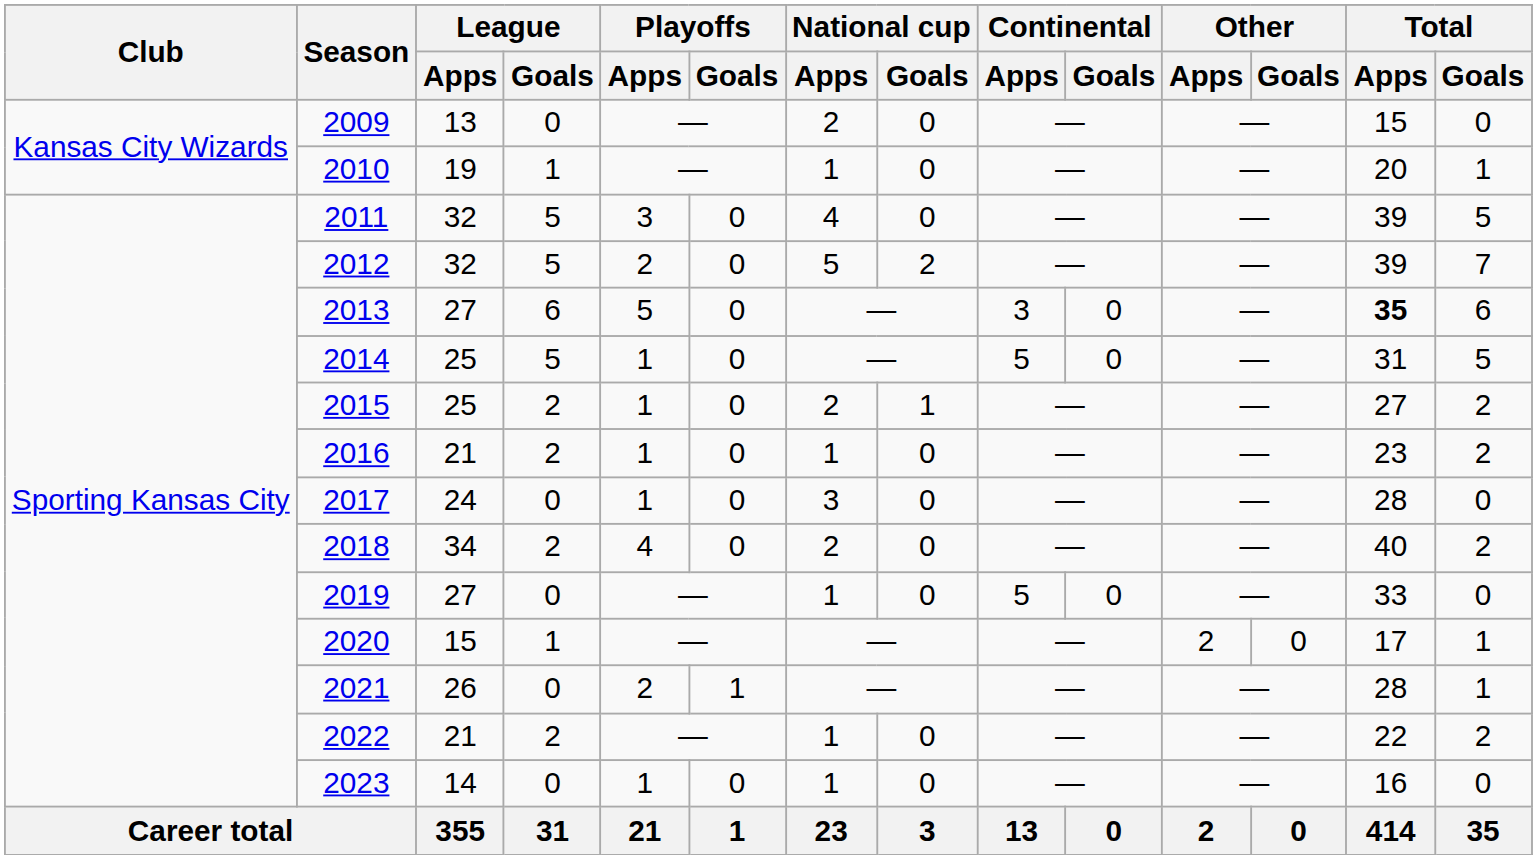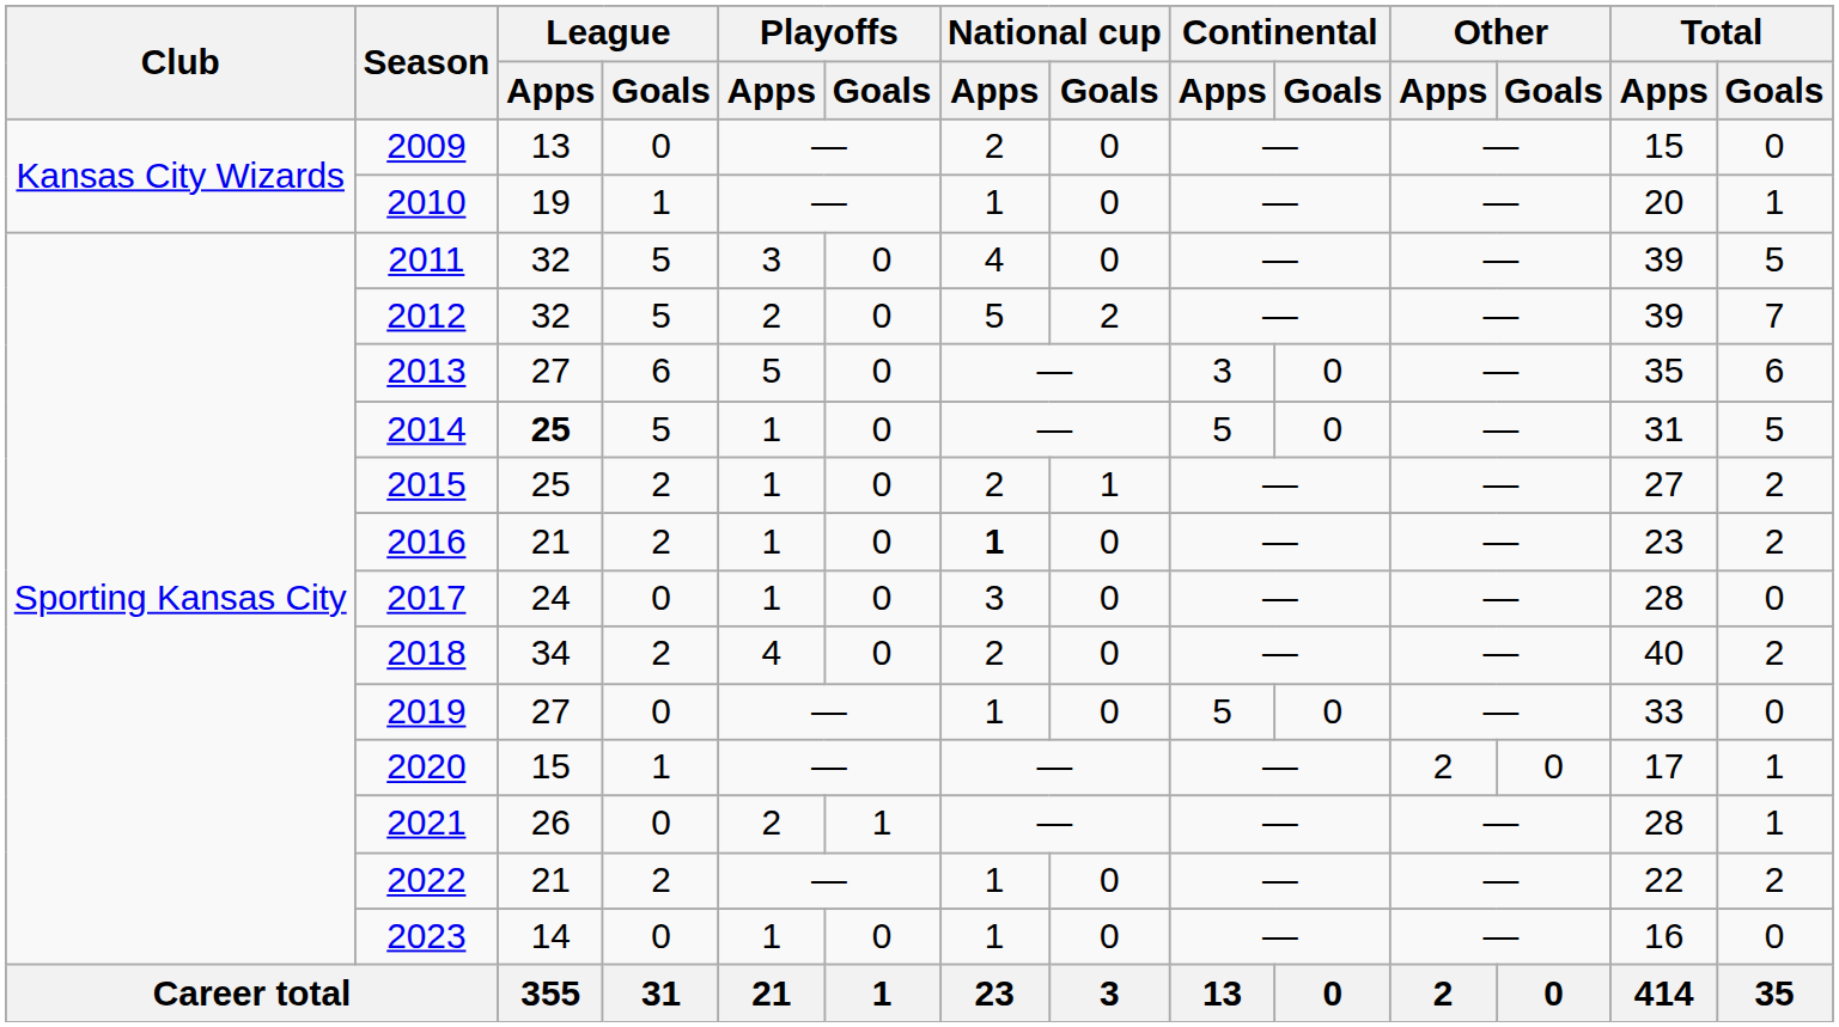2013 | Total / Apps: bold -> normal
2014 | League / Apps: normal -> bold
2016 | National cup / Apps: normal -> bold
